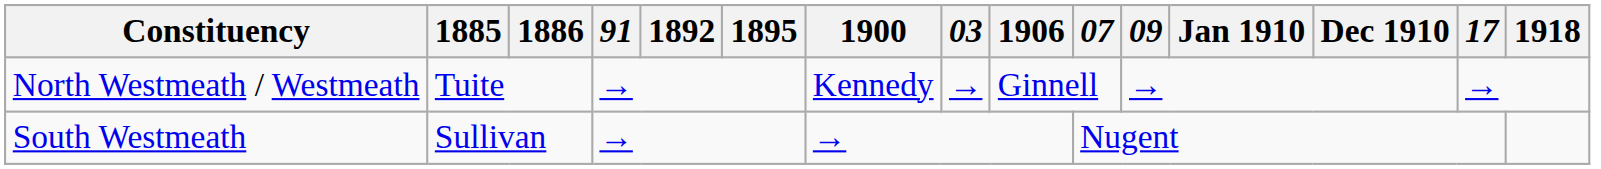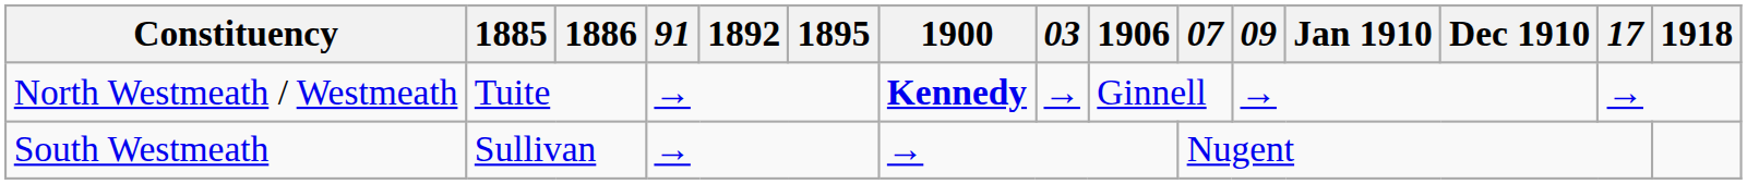North Westmeath / Westmeath | 1900: normal -> bold
